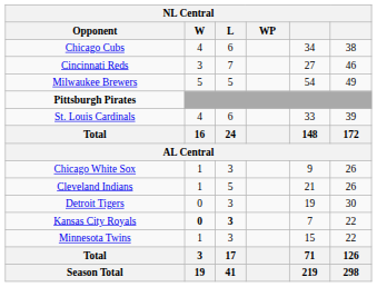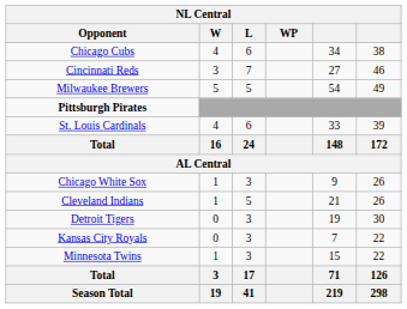Kansas City Royals | W: bold -> normal
Kansas City Royals | L: bold -> normal
